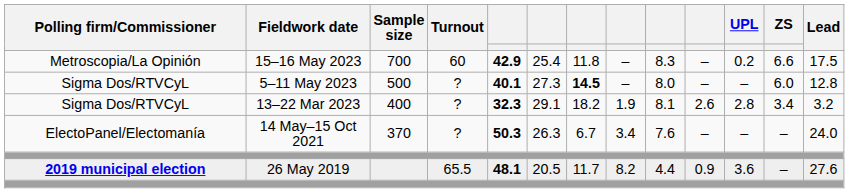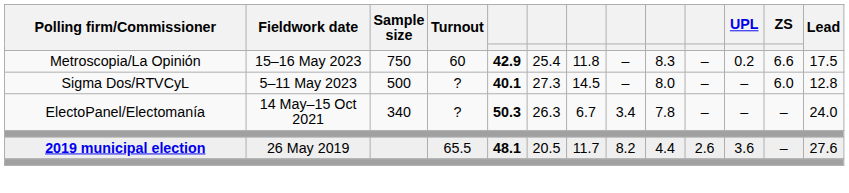15–16 May 2023 | Sample size: 700 -> 750
5–11 May 2023 | column 7: bold -> normal
- row: Sigma Dos/RTVCyL | 13–22 Mar 2023 | 400 | ? | 32.3 | 29.1 | 18.2 | 1.9 | 8.1 | 2.6 | 2.8 | 3.4 | 3.2
14 May–15 Oct 2021 | Sample size: 370 -> 340
14 May–15 Oct 2021 | column 9: 7.6 -> 7.8
26 May 2019 | column 10: 0.9 -> 2.6
